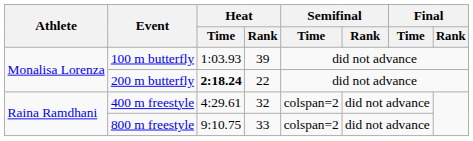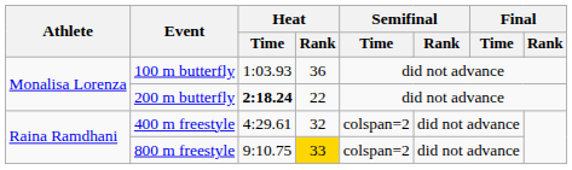100 m butterfly | Heat / Rank: 39 -> 36
800 m freestyle | Heat / Rank: no background -> gold background
